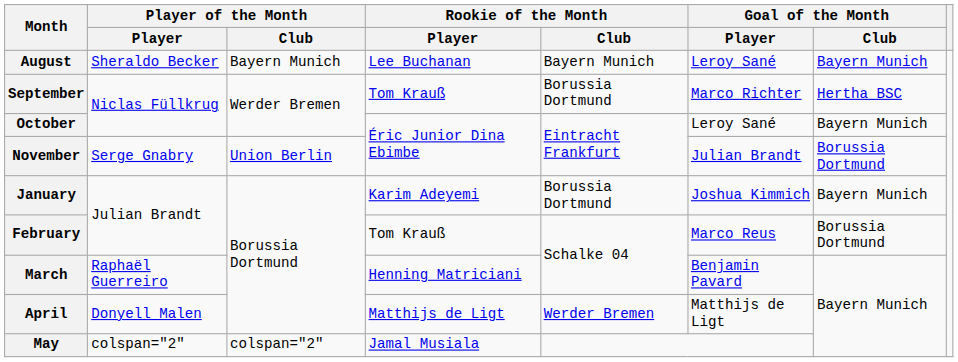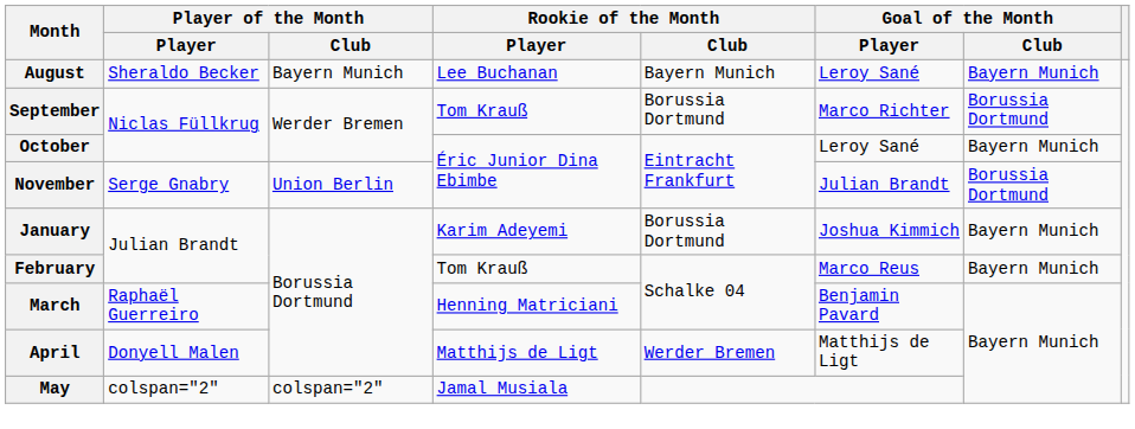September | Goal of the Month / Club: Hertha BSC -> Borussia Dortmund
February | Goal of the Month / Club: Borussia Dortmund -> Bayern Munich
